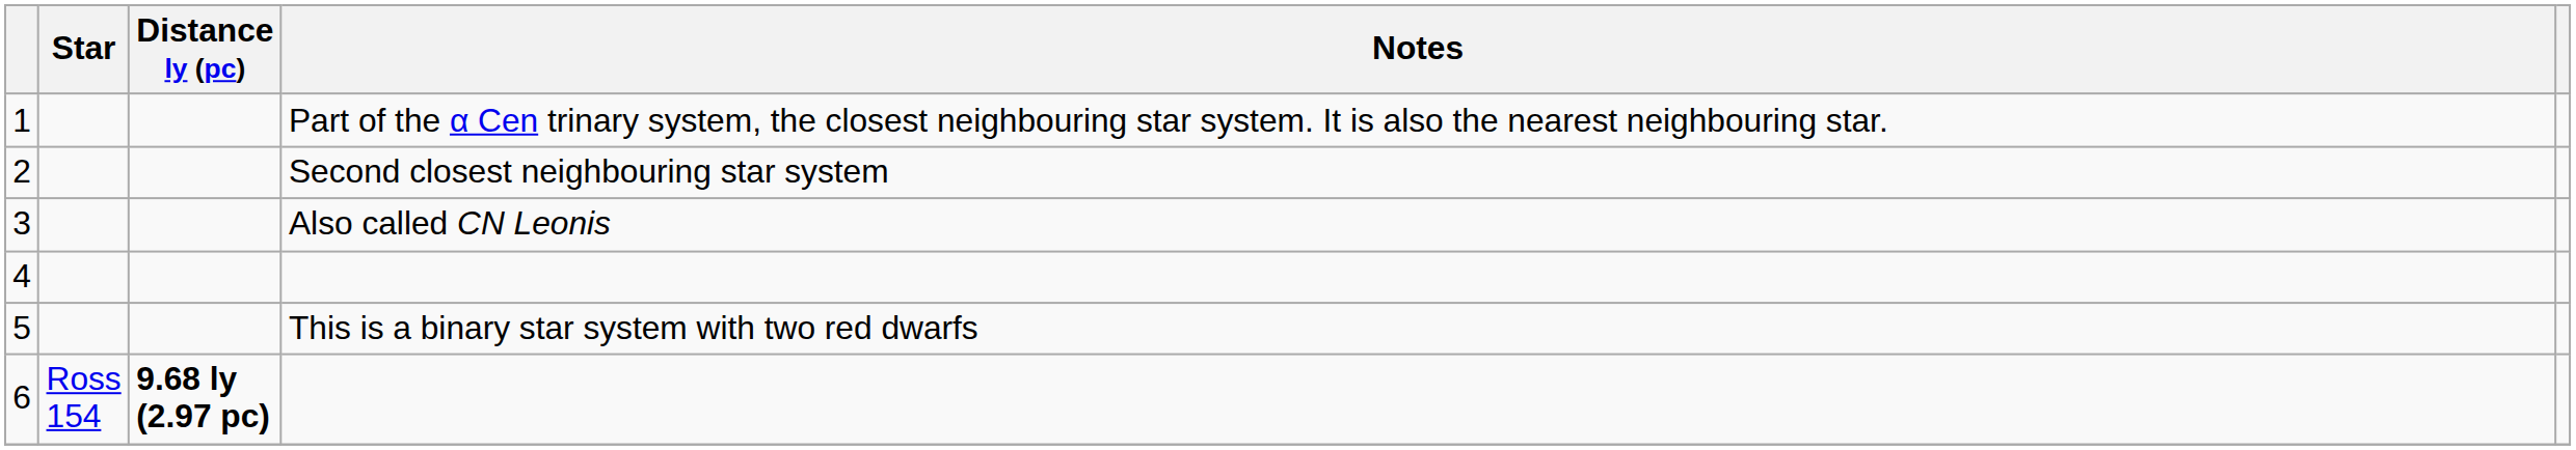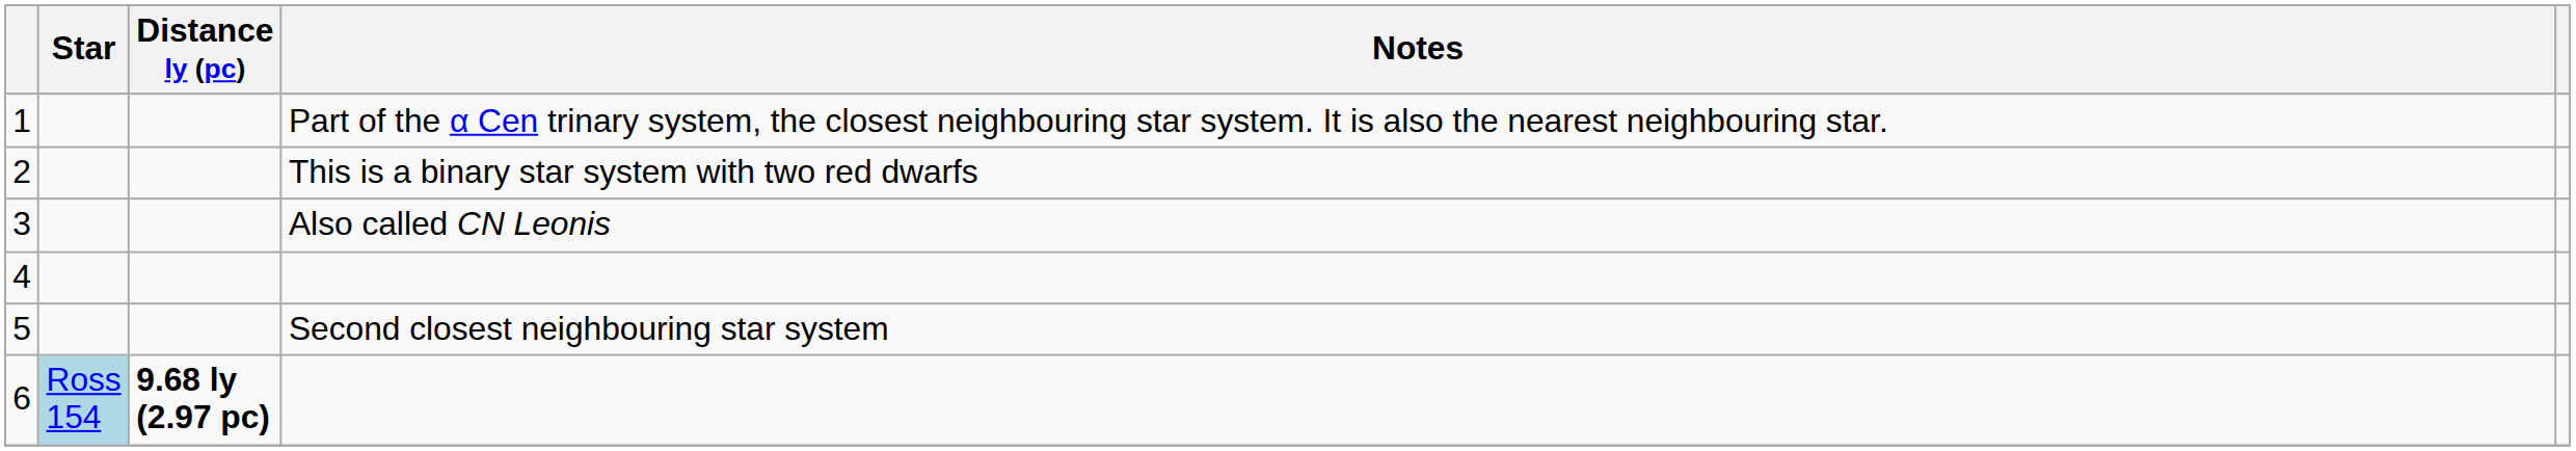2 | Notes: Second closest neighbouring star system -> This is a binary star system with two red dwarfs
5 | Notes: This is a binary star system with two red dwarfs -> Second closest neighbouring star system
6 | Star: no background -> lightblue background
